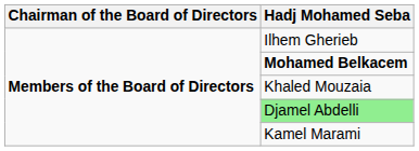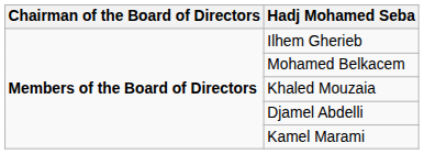Mohamed Belkacem | Hadj Mohamed Seba: bold -> normal
Djamel Abdelli | Hadj Mohamed Seba: lightgreen background -> no background
